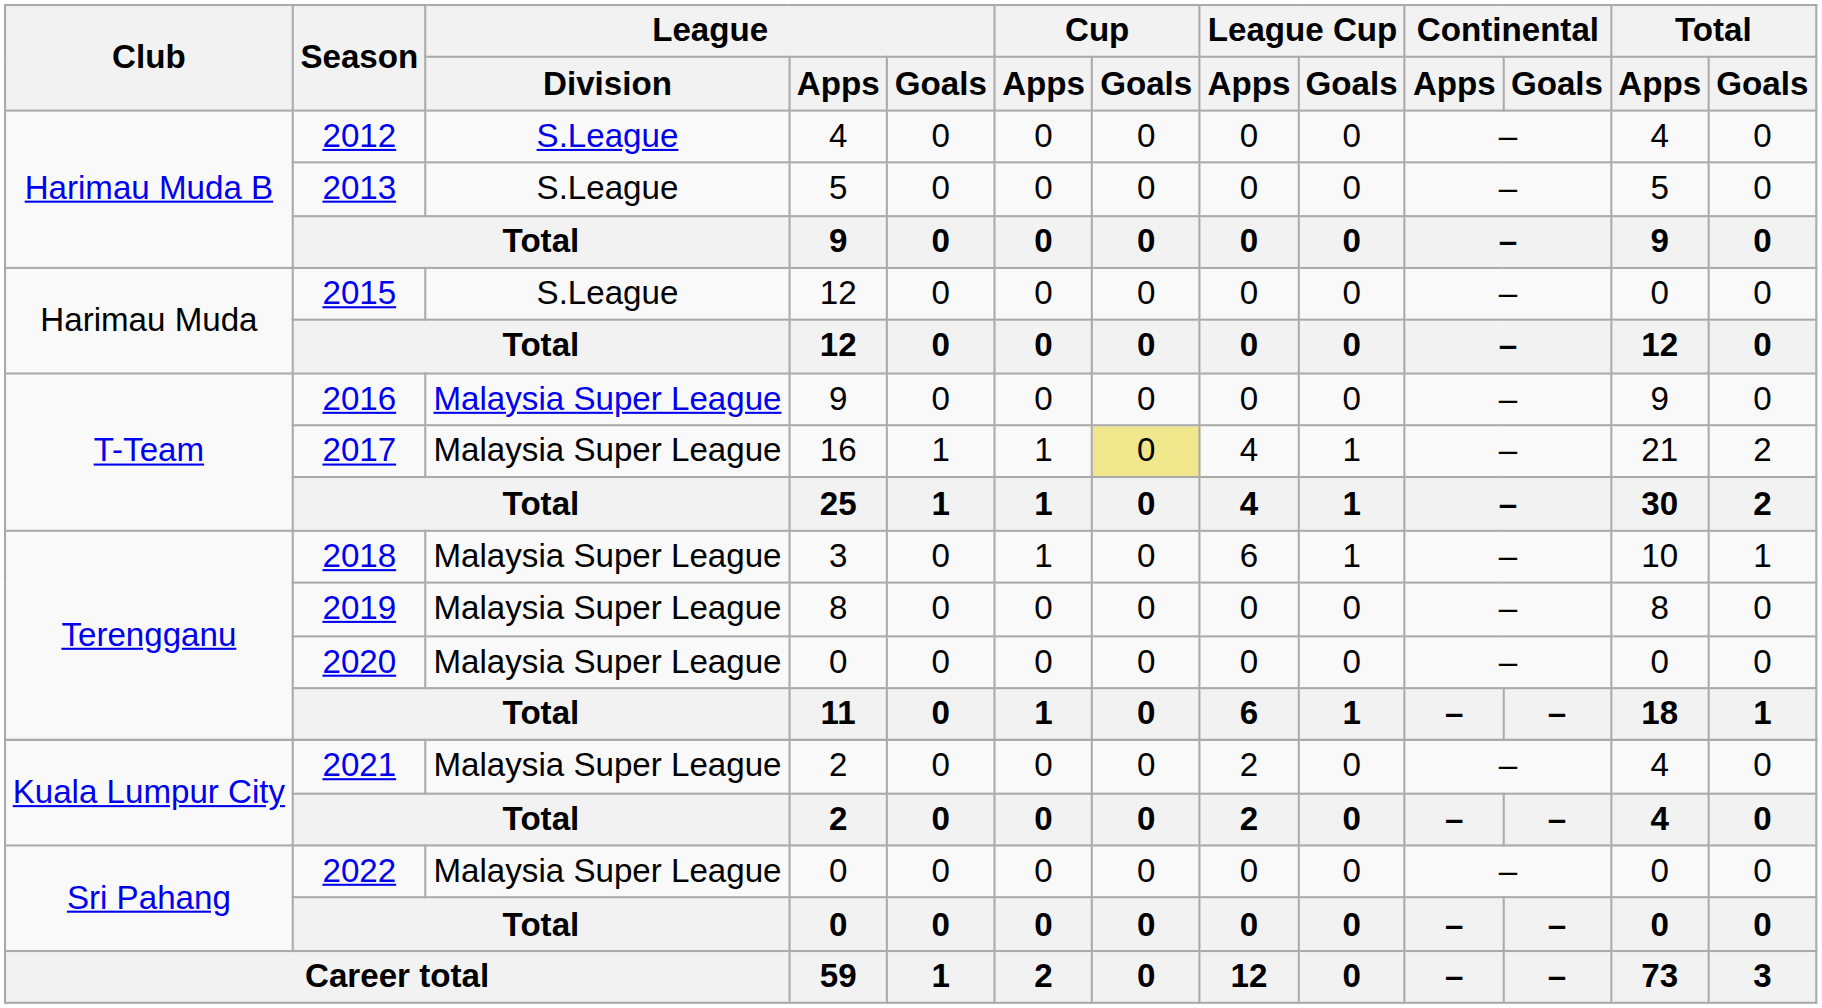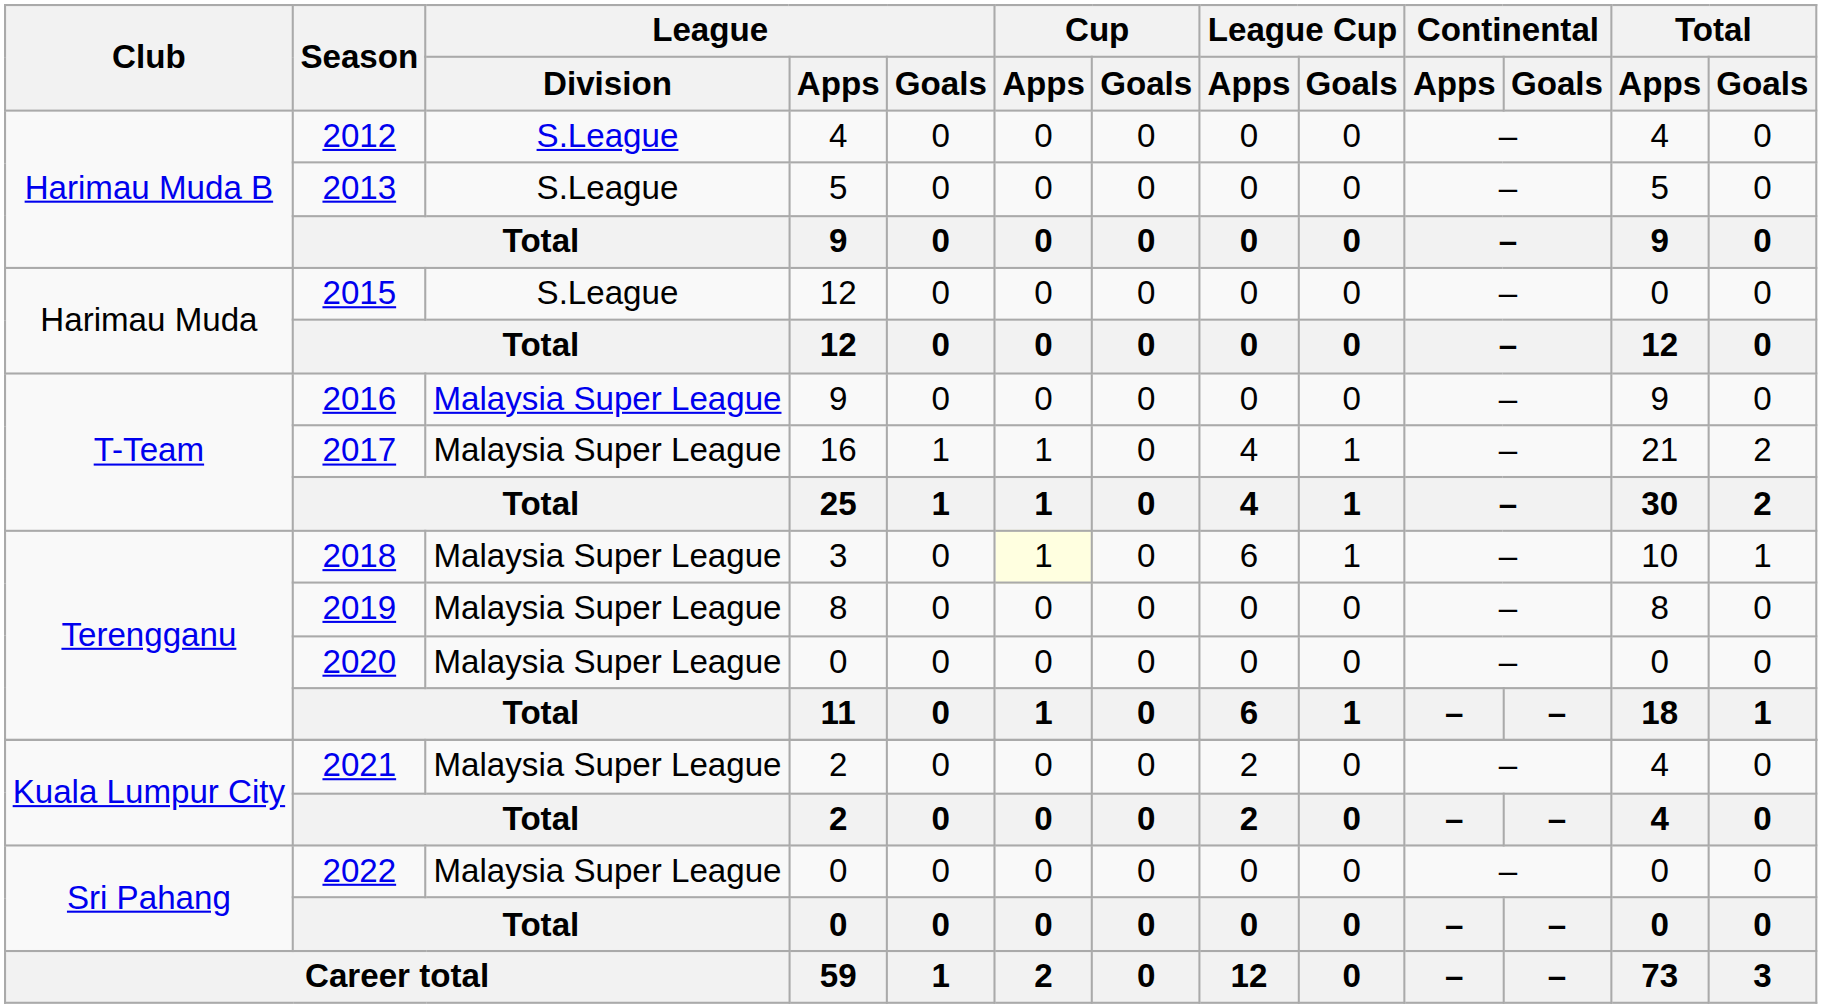2017 | Cup / Goals: khaki background -> no background
2018 | Cup / Apps: no background -> lightyellow background
